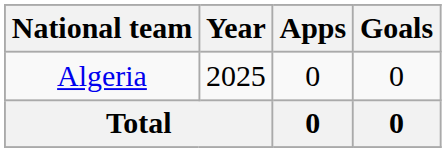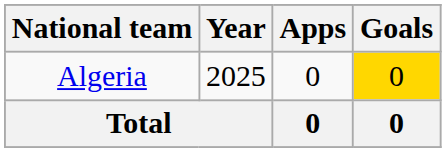Algeria | Goals: no background -> gold background
